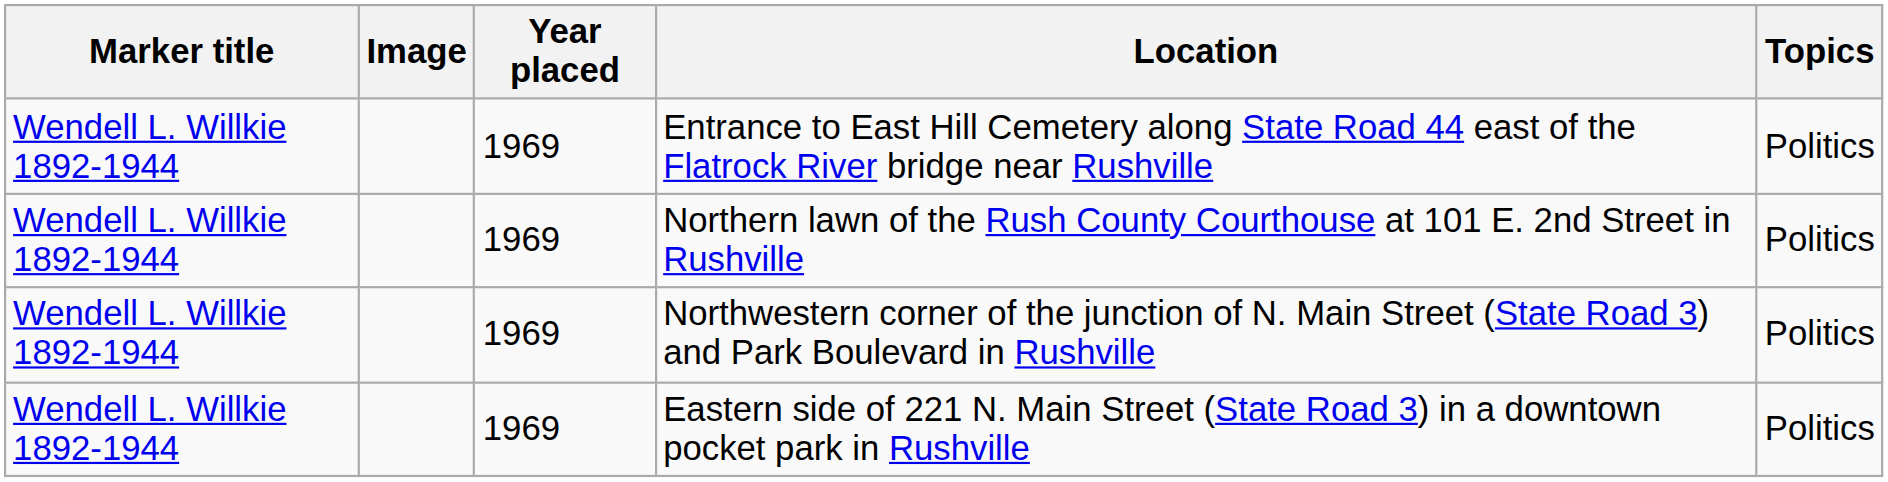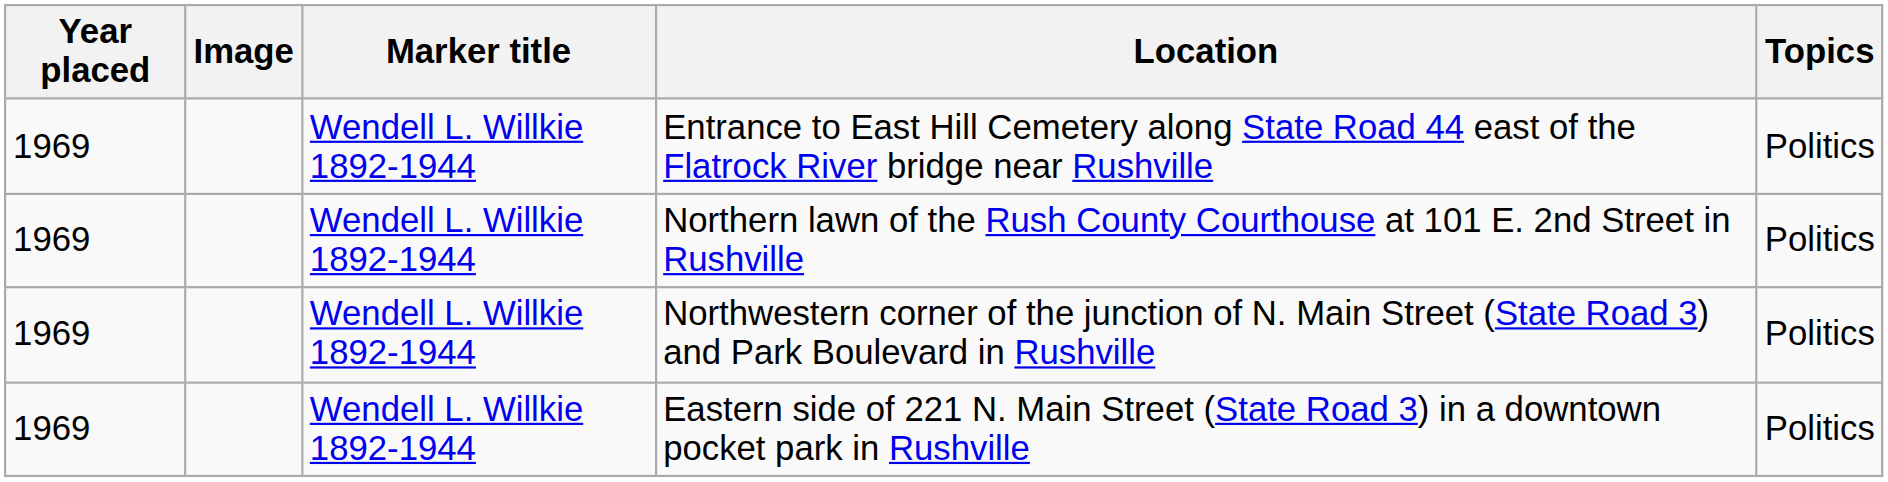columns swapped: Marker title <-> Year placed
